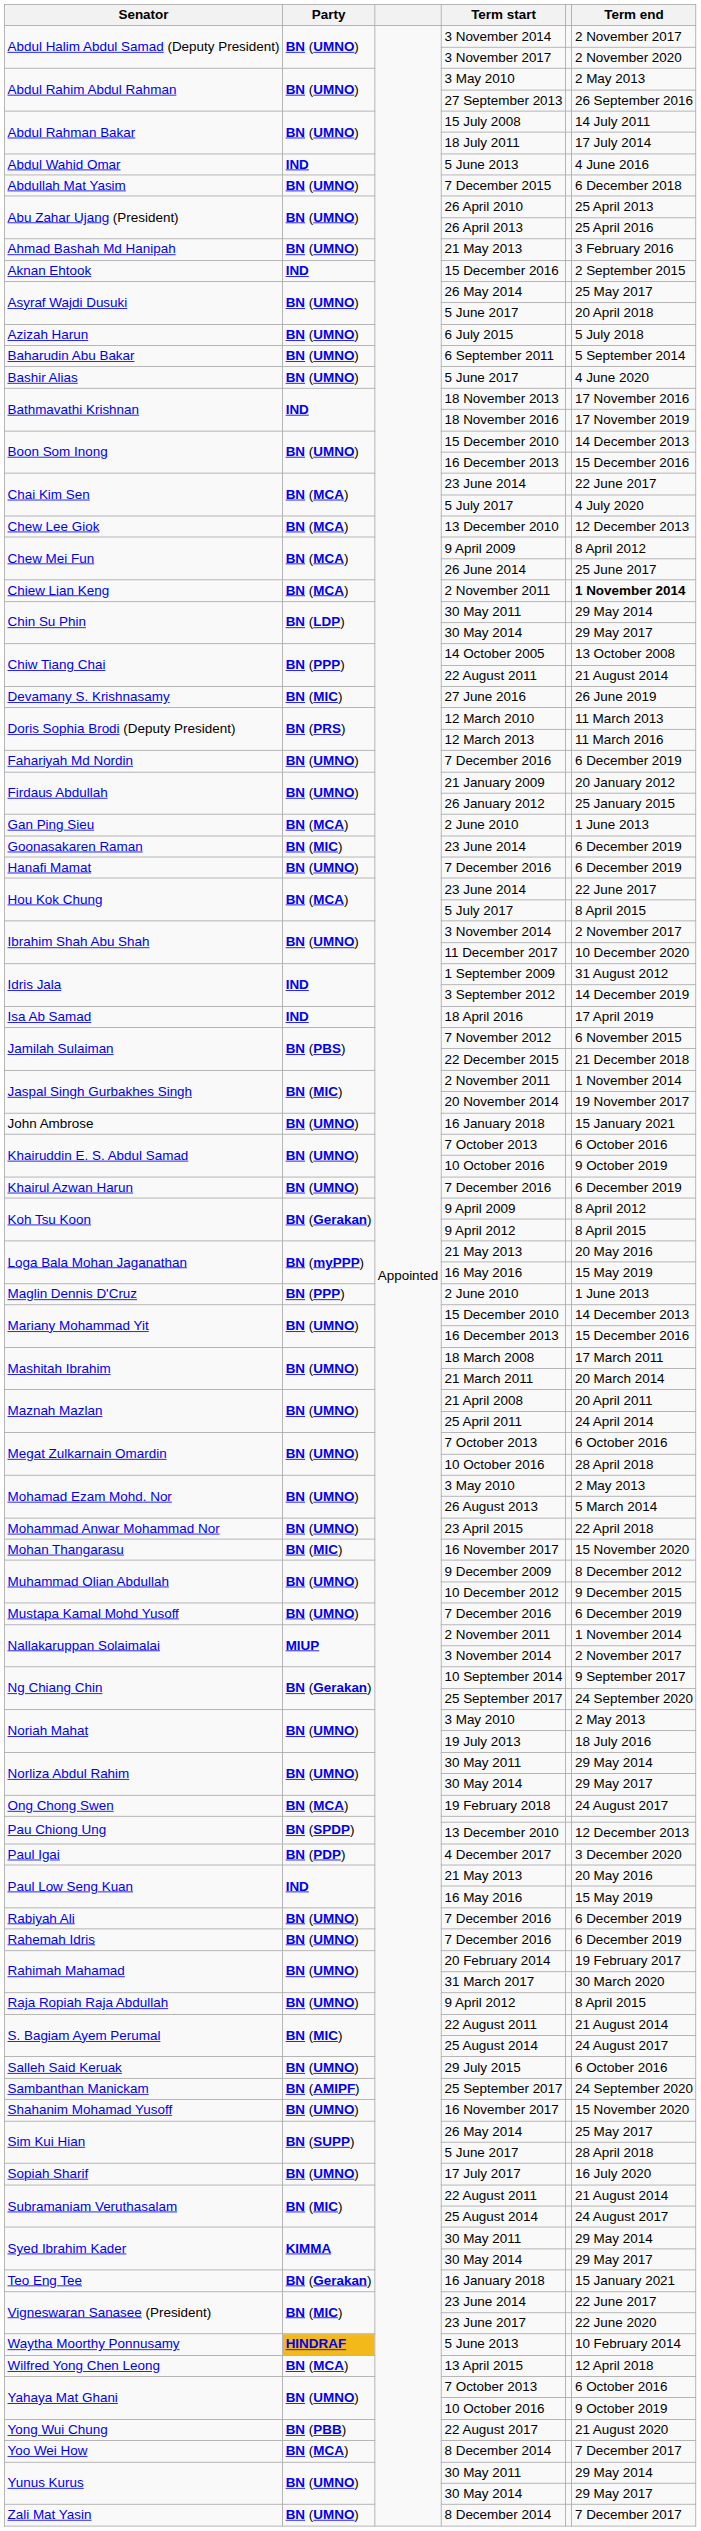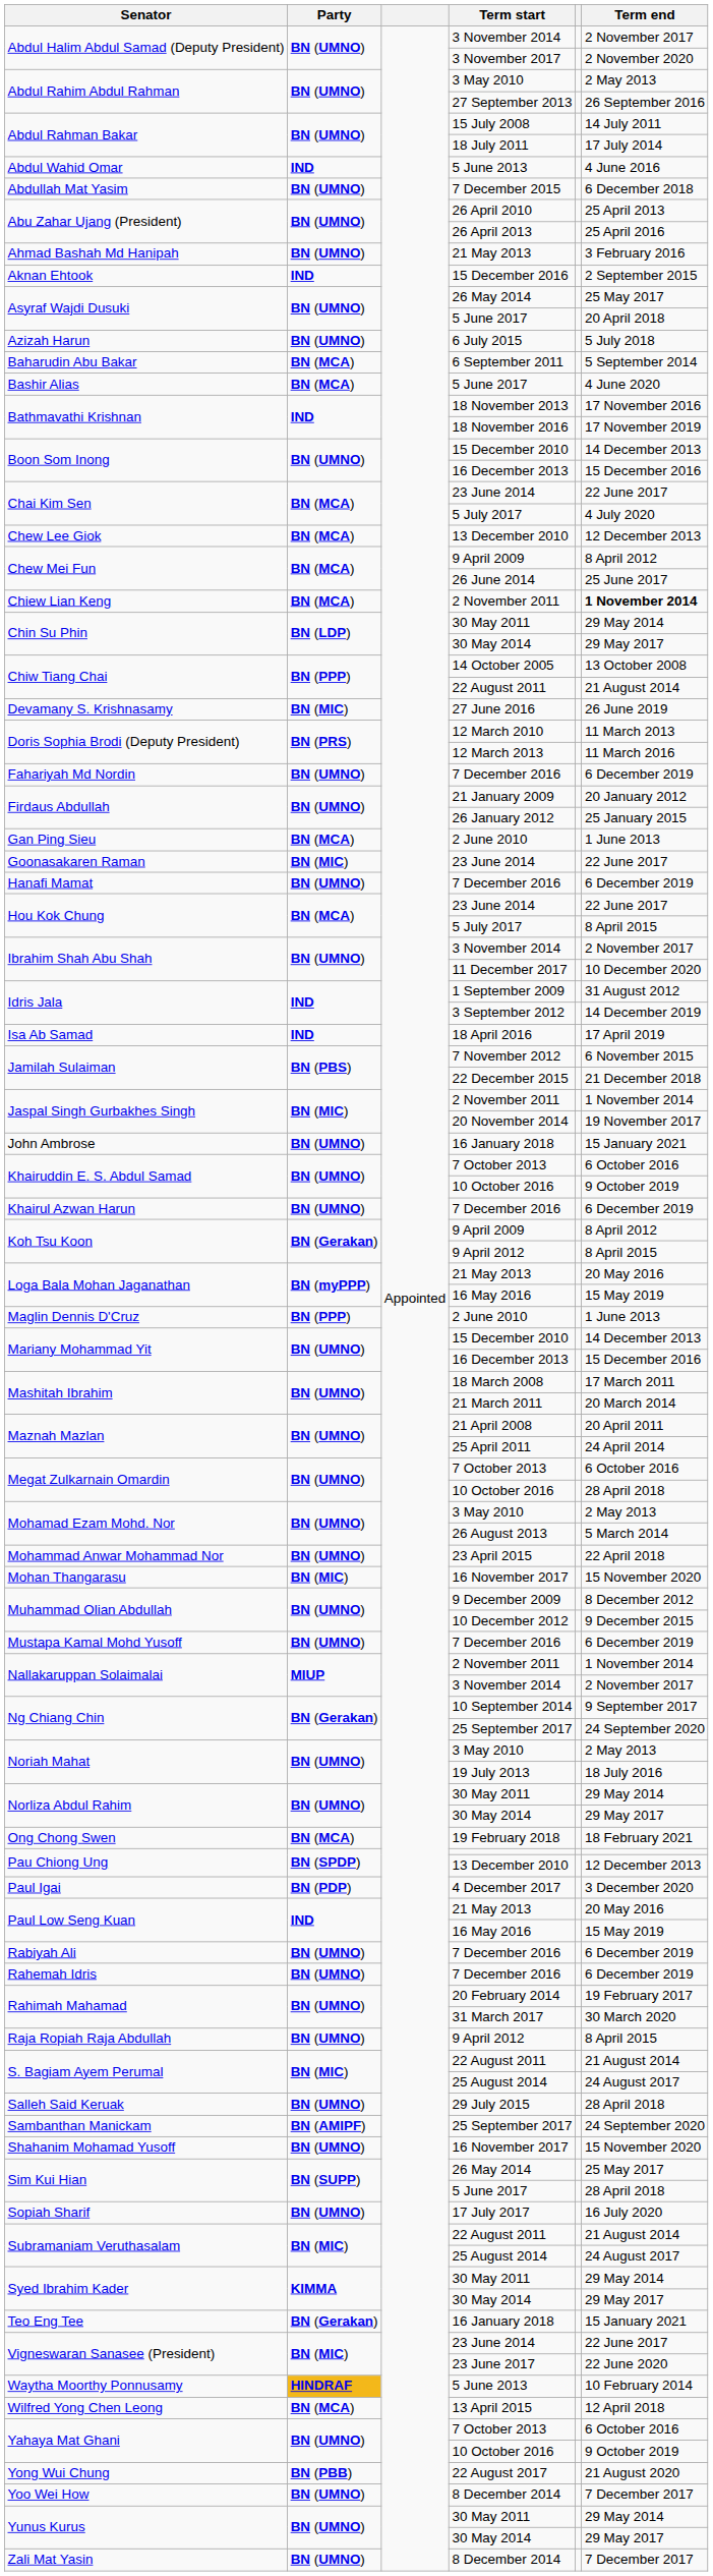Baharudin Abu Bakar | Party: BN (UMNO) -> BN (MCA)
Bashir Alias | Party: BN (UMNO) -> BN (MCA)
Goonasakaren Raman | Term end: 6 December 2019 -> 22 June 2017
Ong Chong Swen | Term end: 24 August 2017 -> 18 February 2021
Salleh Said Keruak | Term end: 6 October 2016 -> 28 April 2018
Yoo Wei How | Party: BN (MCA) -> BN (UMNO)
